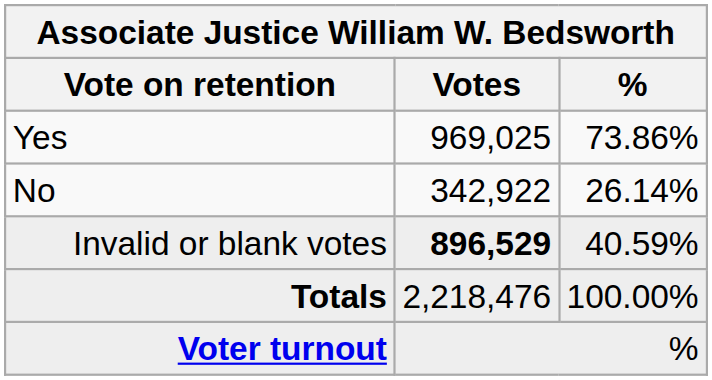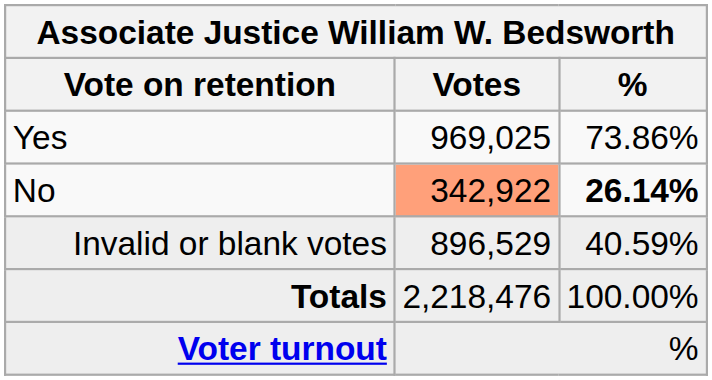No | Votes: no background -> lightsalmon background
No | %: normal -> bold
Invalid or blank votes | Votes: bold -> normal
